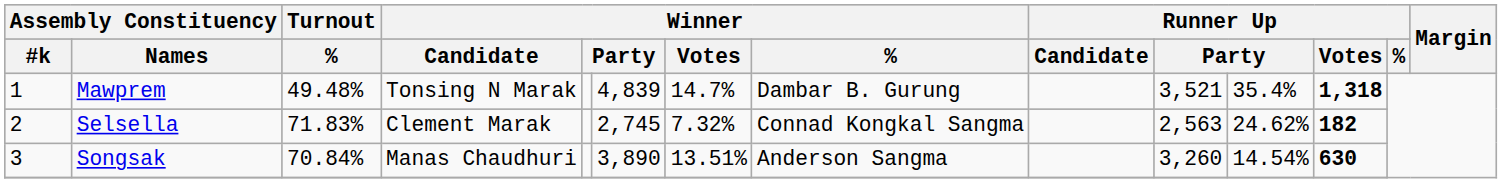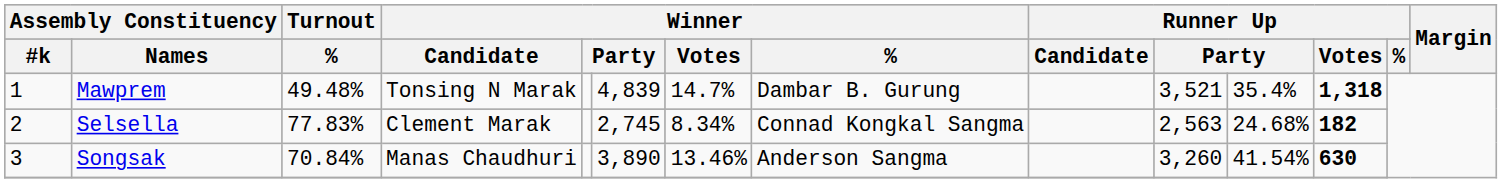Selsella | Turnout / %: 71.83% -> 77.83%
Selsella | Winner / Votes: 7.32% -> 8.34%
Selsella | column 11: 24.62% -> 24.68%
Songsak | Winner / Votes: 13.51% -> 13.46%
Songsak | column 11: 14.54% -> 41.54%
